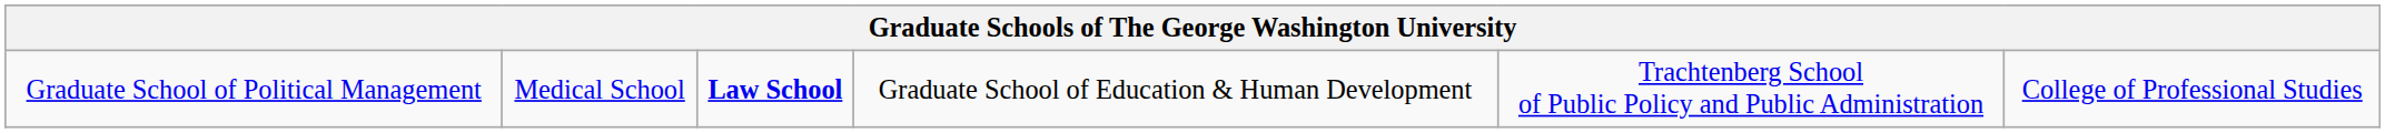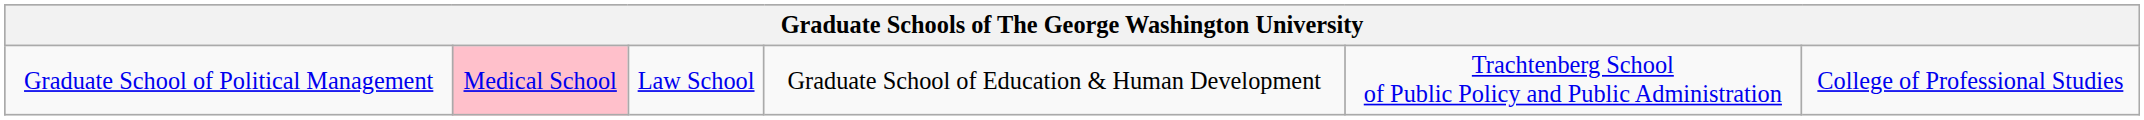Graduate School of Political Management | column 2: no background -> pink background
Graduate School of Political Management | column 3: bold -> normal
